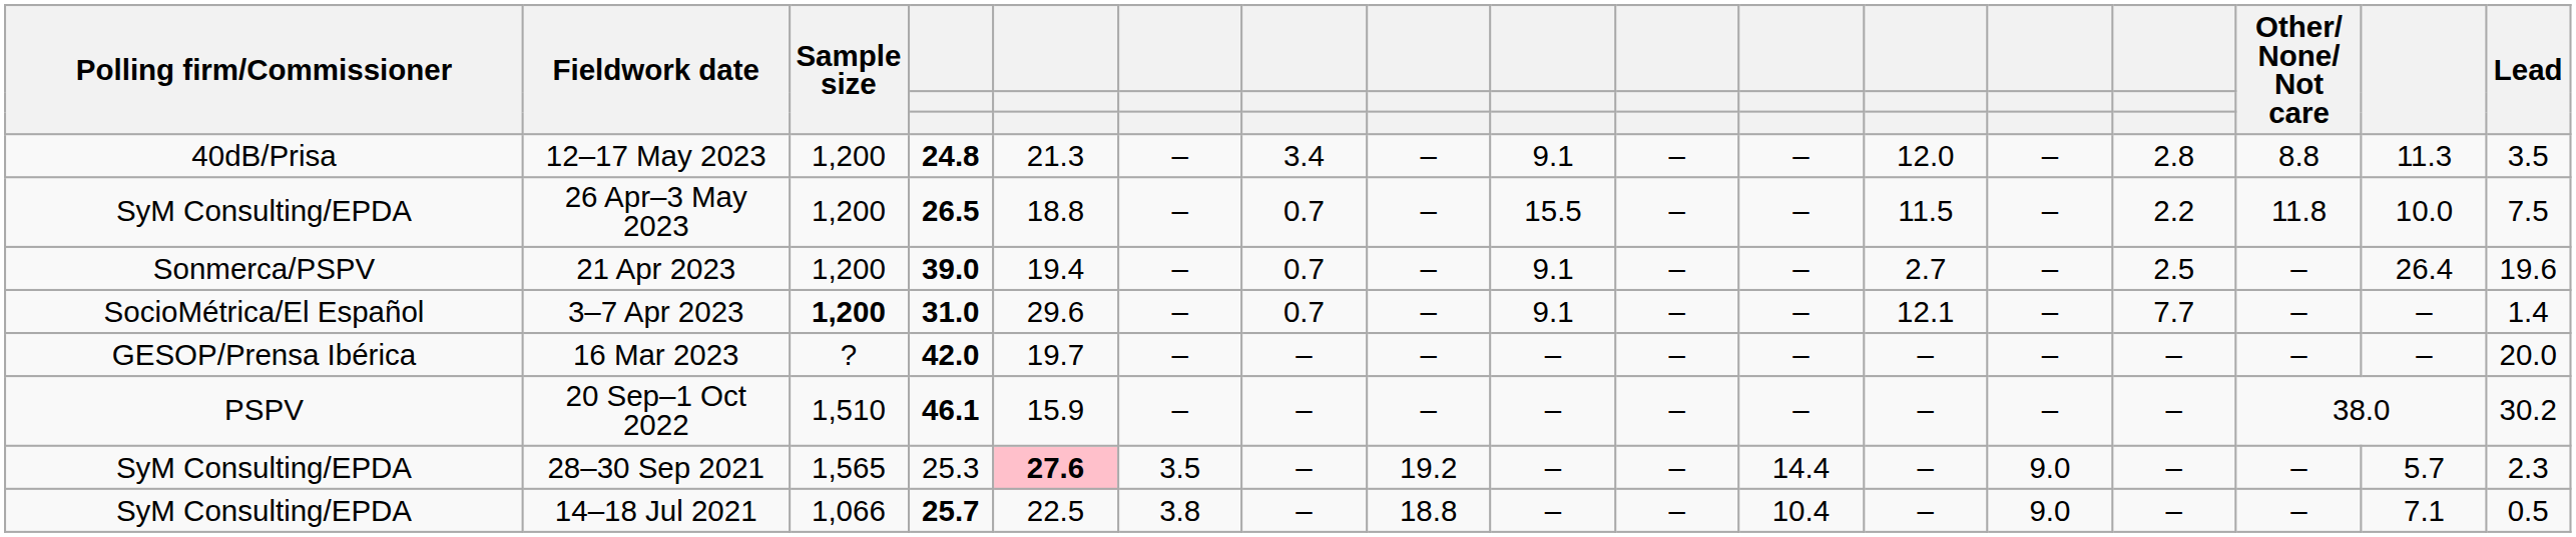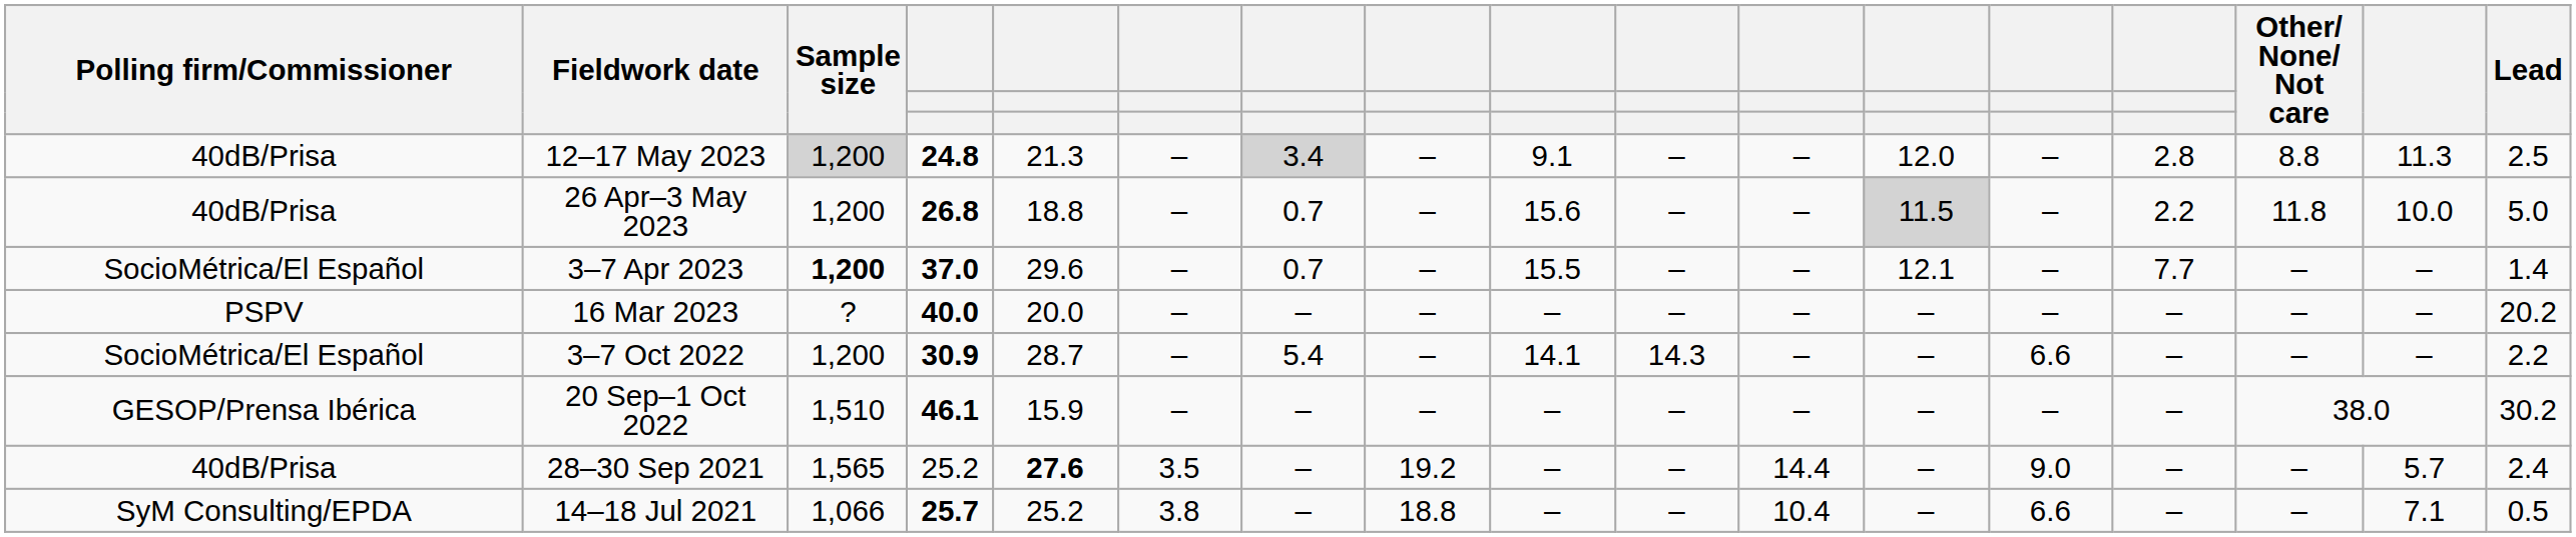12–17 May 2023 | Sample size: no background -> lightgrey background
12–17 May 2023 | column 7: no background -> lightgrey background
12–17 May 2023 | Lead: 3.5 -> 2.5
26 Apr–3 May 2023 | Polling firm/Commissioner: SyM Consulting/EPDA -> 40dB/Prisa
26 Apr–3 May 2023 | column 4: 26.5 -> 26.8
26 Apr–3 May 2023 | column 9: 15.5 -> 15.6
26 Apr–3 May 2023 | column 12: no background -> lightgrey background
26 Apr–3 May 2023 | Lead: 7.5 -> 5.0
- row: Sonmerca/PSPV | 21 Apr 2023 | 1,200 | 39.0 | 19.4 | – | 0.7 | – | 9.1 | – | – | 2.7 | – | 2.5 | – | 26.4 | 19.6
3–7 Apr 2023 | column 4: 31.0 -> 37.0
3–7 Apr 2023 | column 9: 9.1 -> 15.5
16 Mar 2023 | Polling firm/Commissioner: GESOP/Prensa Ibérica -> PSPV
16 Mar 2023 | column 4: 42.0 -> 40.0
16 Mar 2023 | column 5: 19.7 -> 20.0
16 Mar 2023 | Lead: 20.0 -> 20.2
+ row: SocioMétrica/El Español | 3–7 Oct 2022 | 1,200 | 30.9 | 28.7 | – | 5.4 | – | 14.1 | 14.3 | – | – | 6.6 | – | – | – | 2.2
20 Sep–1 Oct 2022 | Polling firm/Commissioner: PSPV -> GESOP/Prensa Ibérica
28–30 Sep 2021 | Polling firm/Commissioner: SyM Consulting/EPDA -> 40dB/Prisa
28–30 Sep 2021 | column 4: 25.3 -> 25.2
28–30 Sep 2021 | column 5: pink background -> no background
28–30 Sep 2021 | Lead: 2.3 -> 2.4
14–18 Jul 2021 | column 5: 22.5 -> 25.2
14–18 Jul 2021 | column 13: 9.0 -> 6.6
